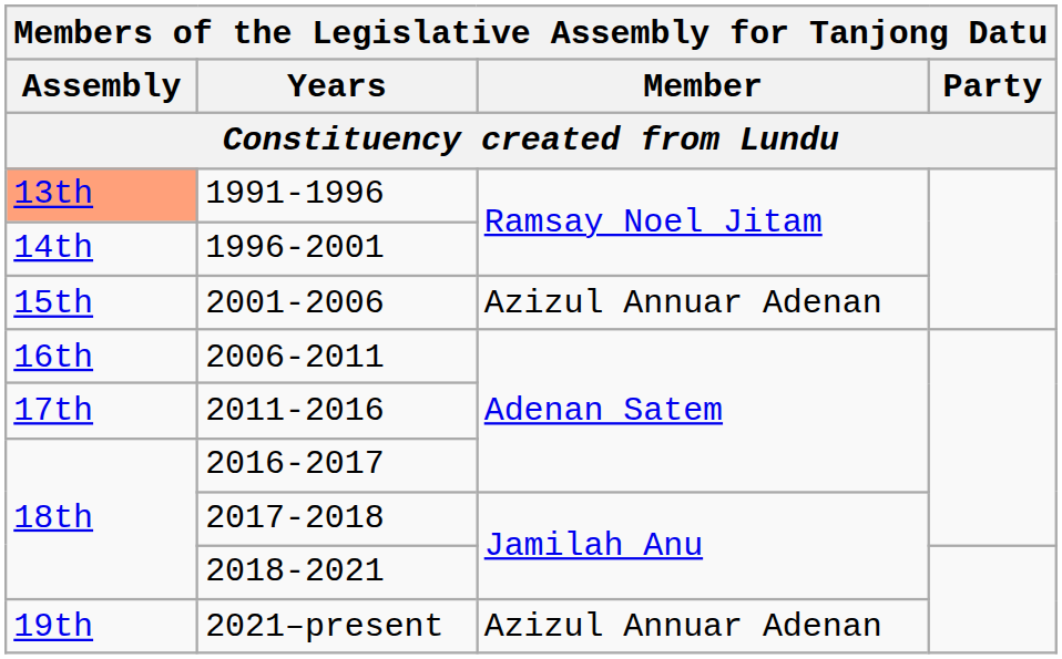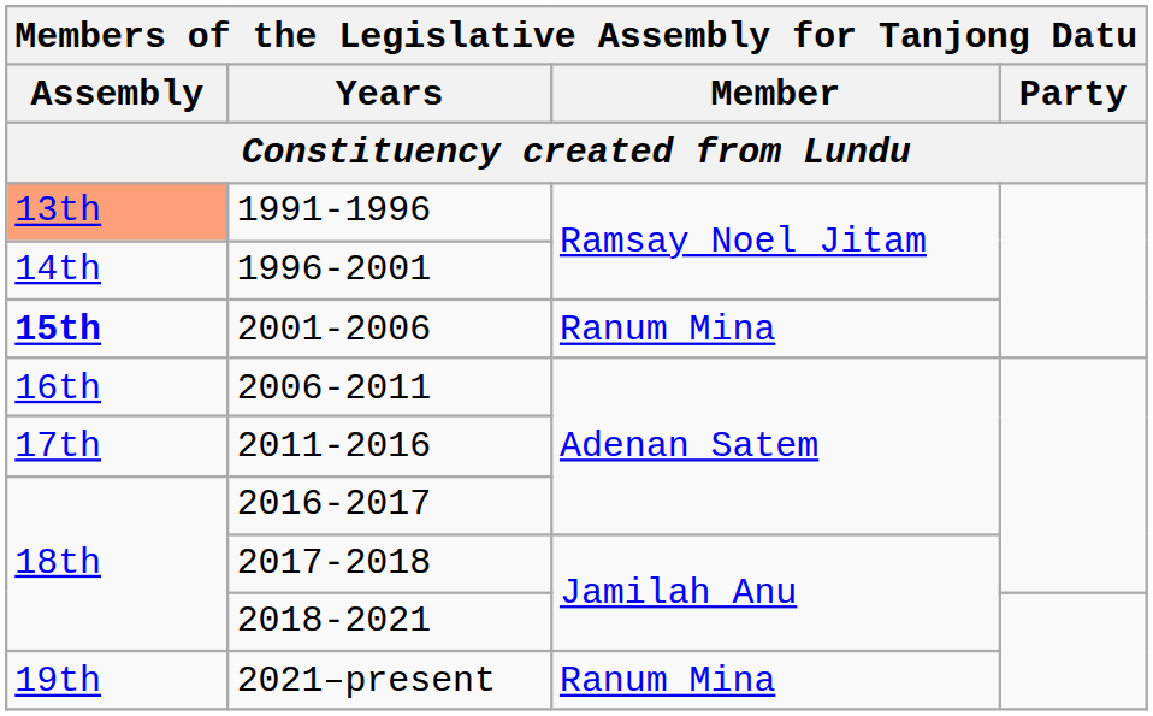2001-2006 | Assembly: normal -> bold
2001-2006 | Member: Azizul Annuar Adenan -> Ranum Mina
2021–present | Member: Azizul Annuar Adenan -> Ranum Mina
